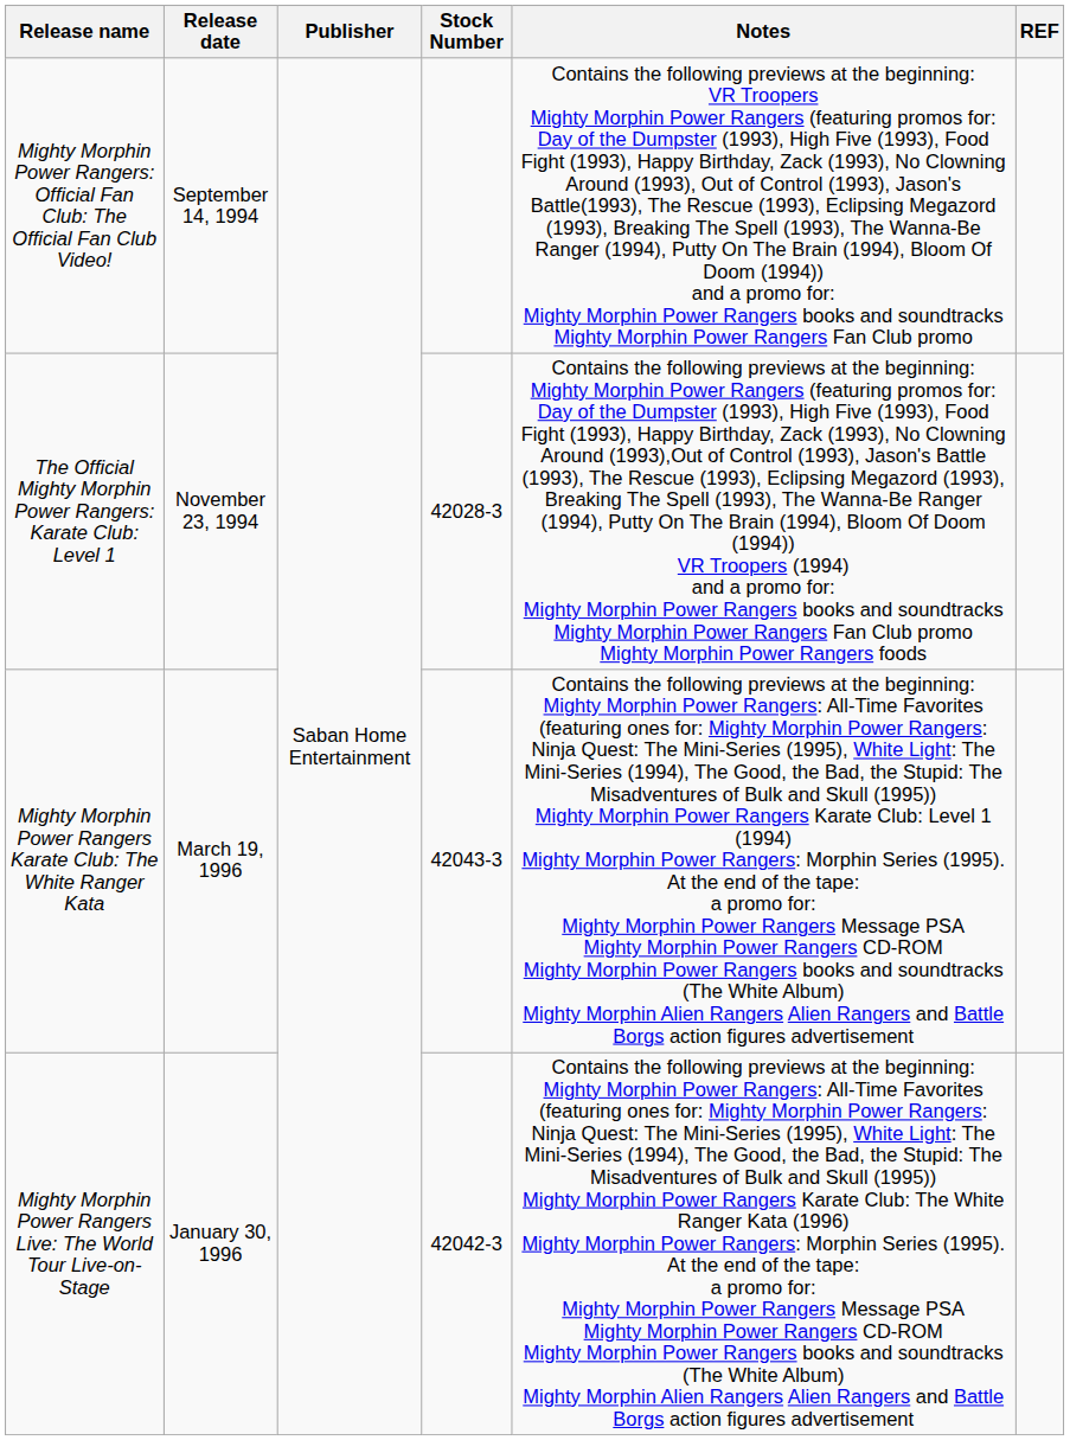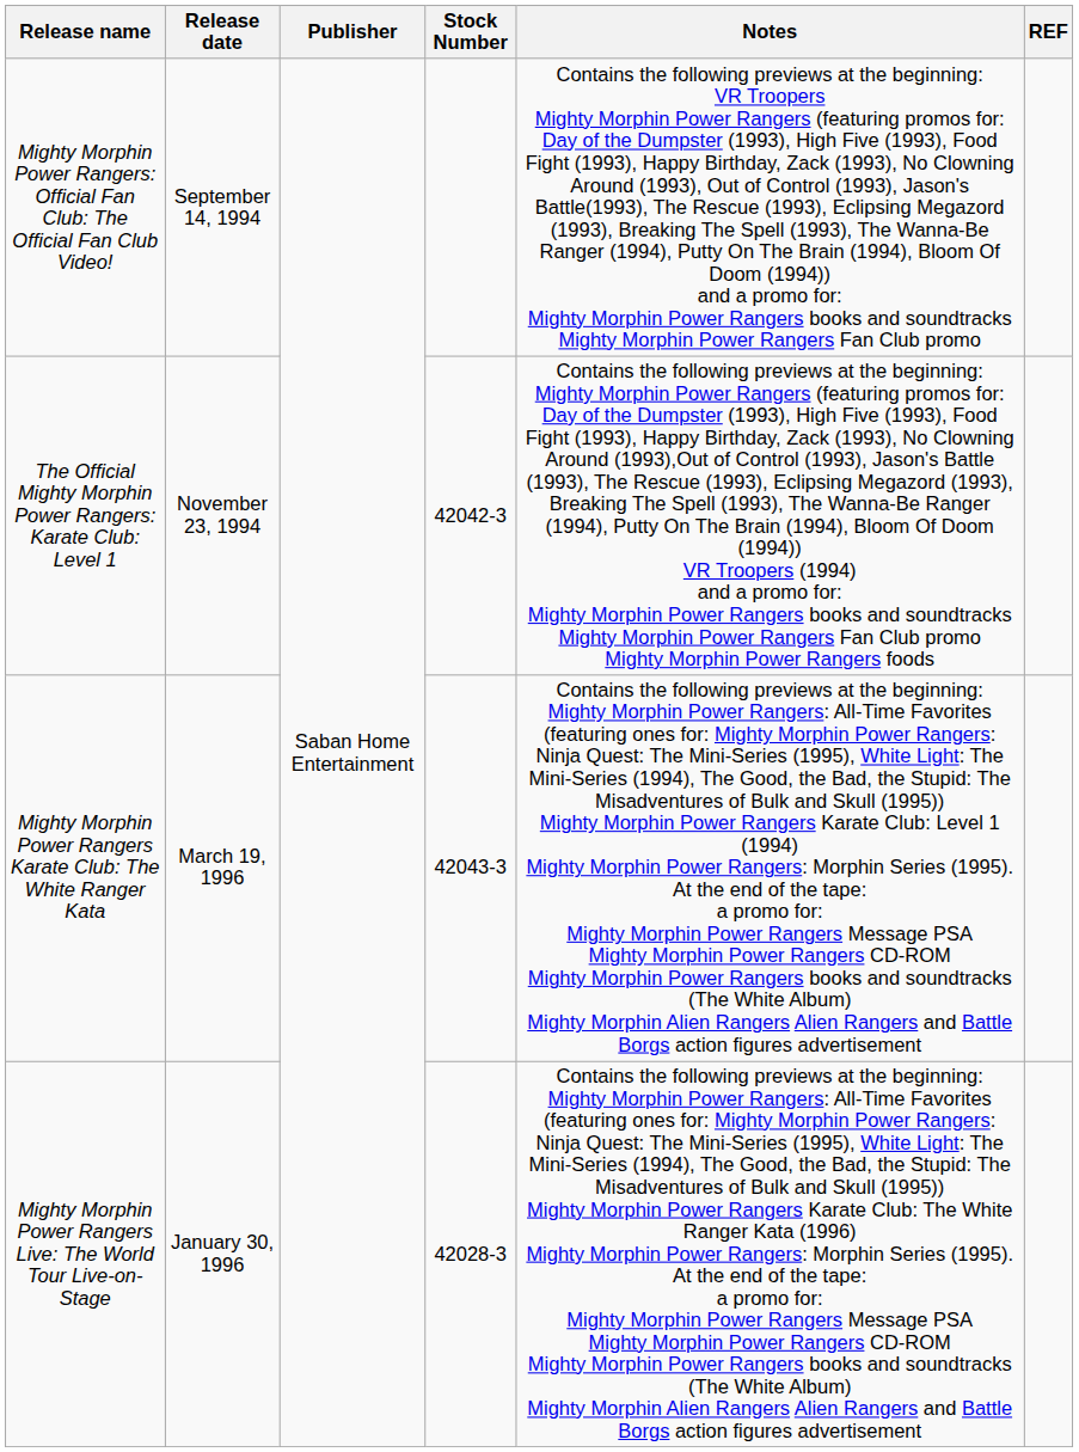row 3 | Stock Number: 42028-3 -> 42042-3
row 5 | Stock Number: 42042-3 -> 42028-3
